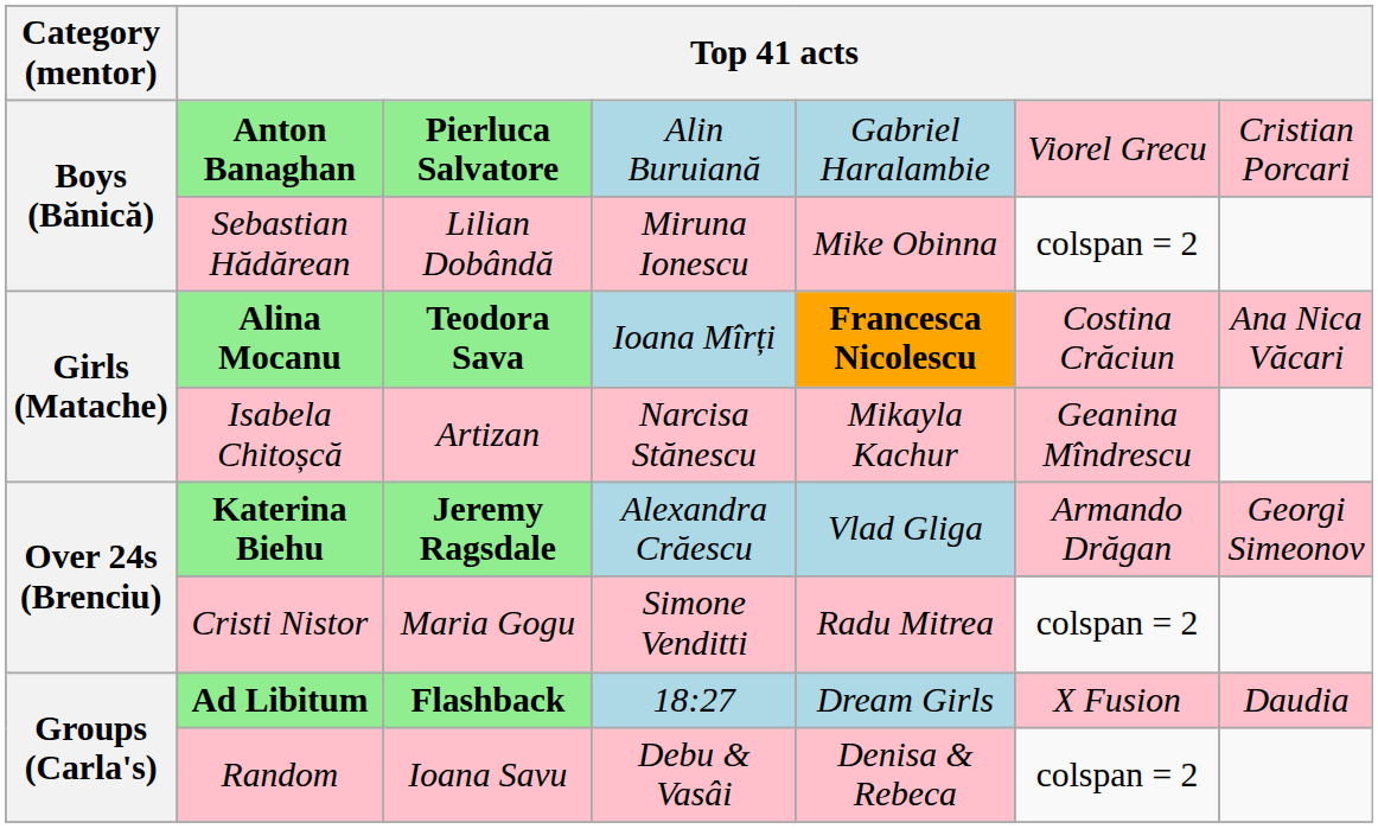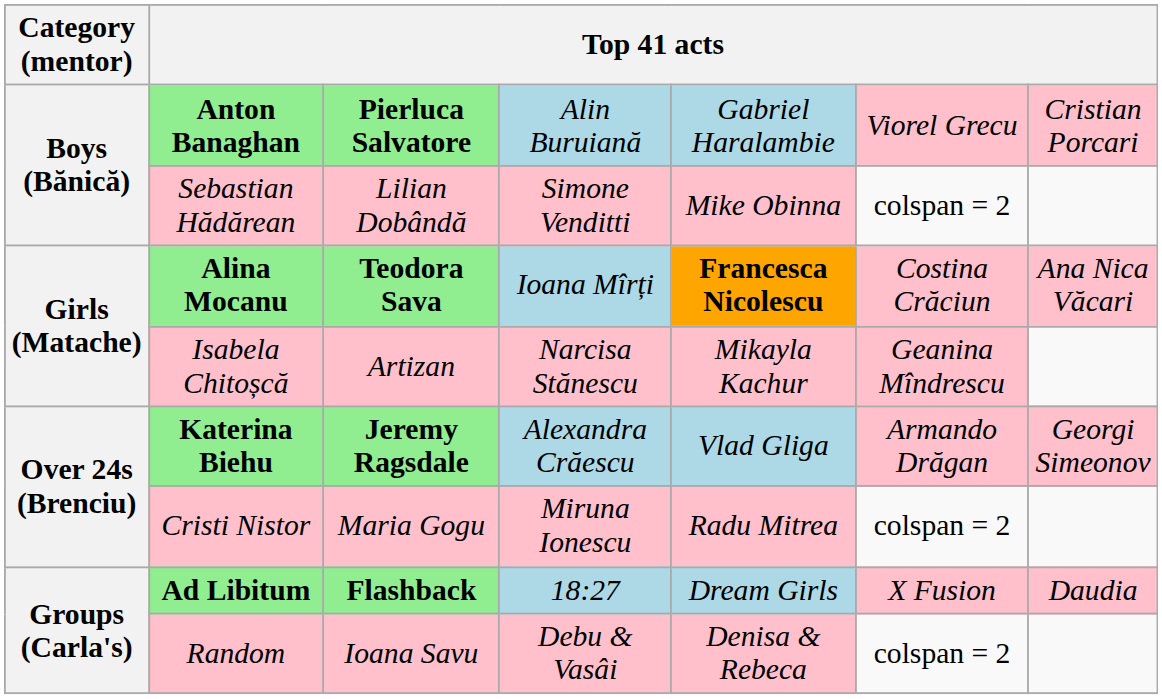Sebastian Hădărean | column 4: Miruna Ionescu -> Simone Venditti
Cristi Nistor | column 4: Simone Venditti -> Miruna Ionescu
